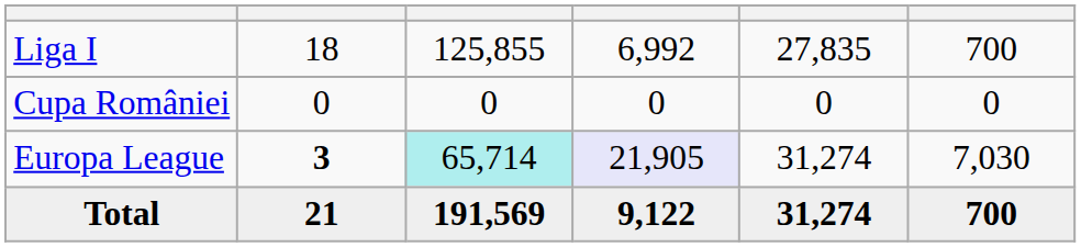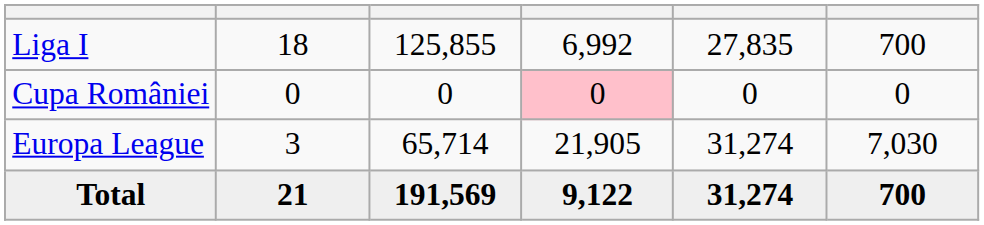Cupa României | column 4: no background -> pink background
Europa League | column 2: bold -> normal
Europa League | column 3: paleturquoise background -> no background
Europa League | column 4: lavender background -> no background
